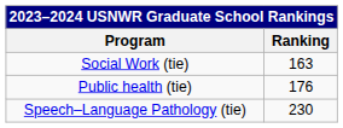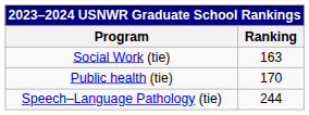Public health (tie) | Ranking: 176 -> 170
Speech–Language Pathology (tie) | Ranking: 230 -> 244
